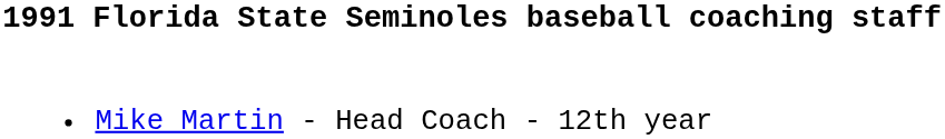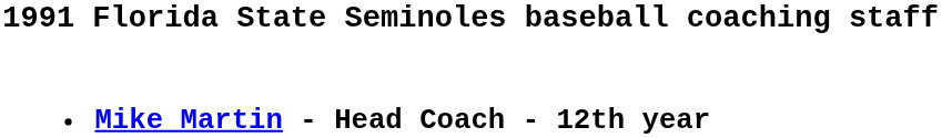Mike Martin - Head Coach - 12th year | column 1: normal -> bold
